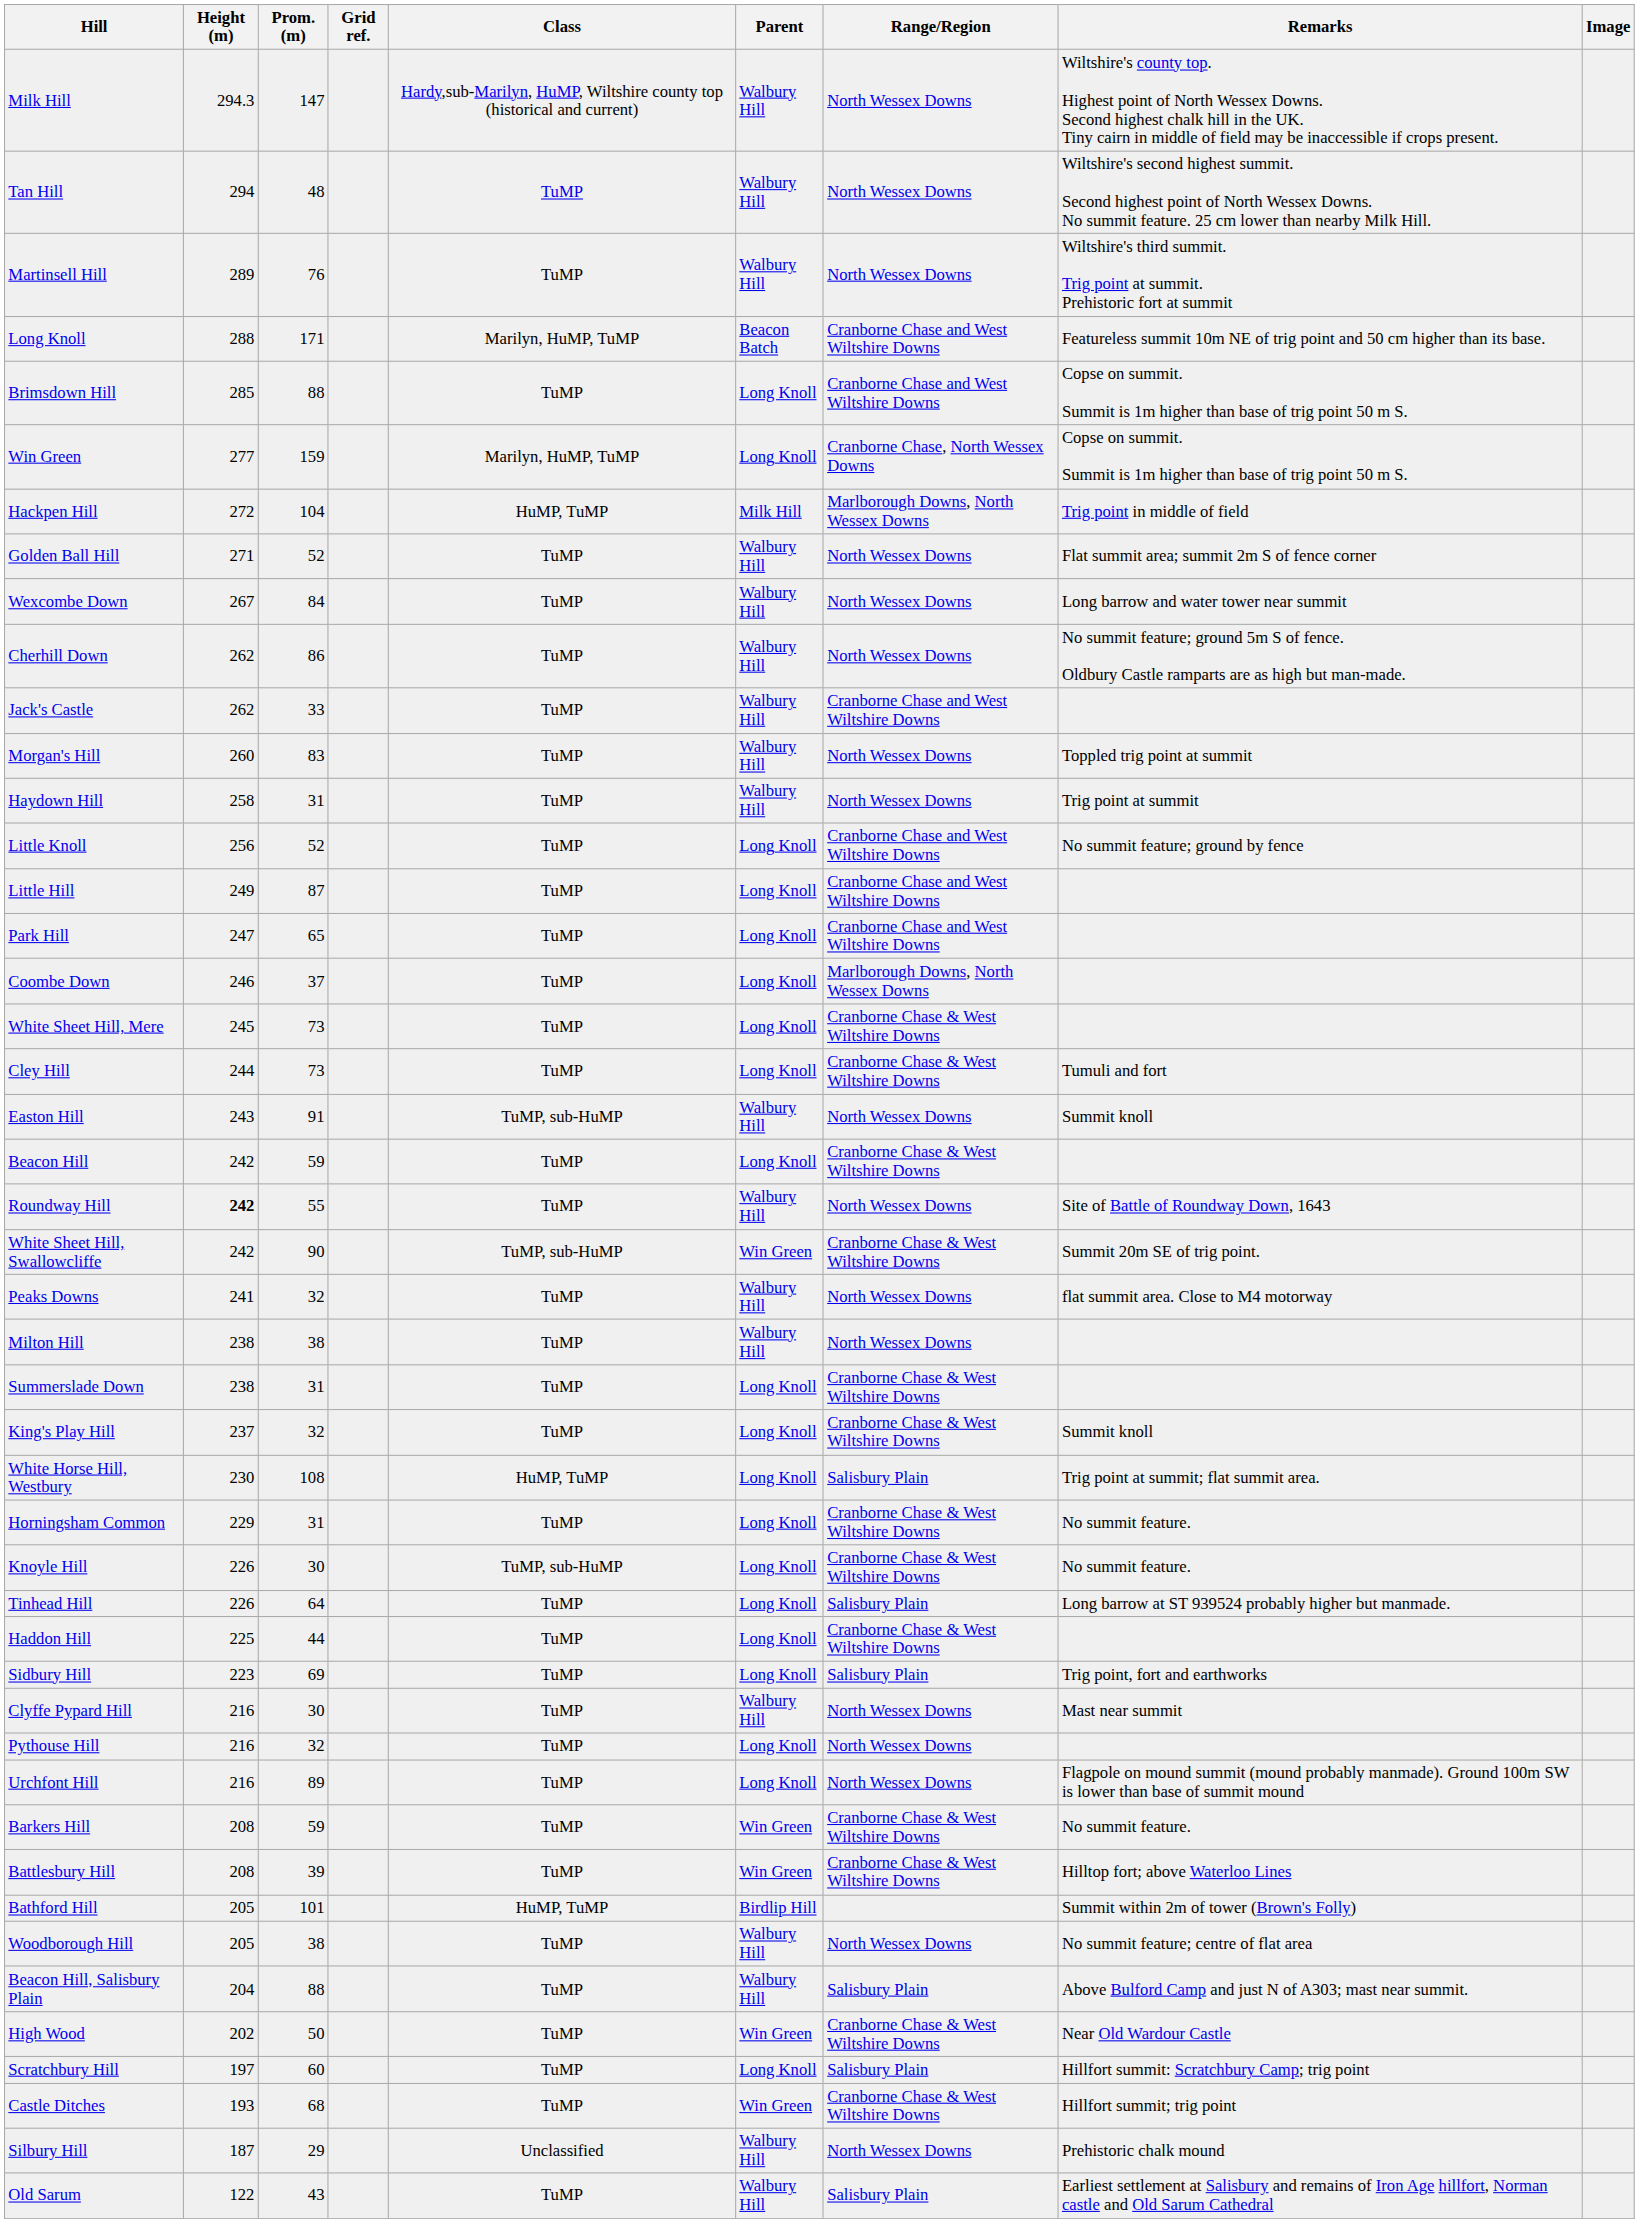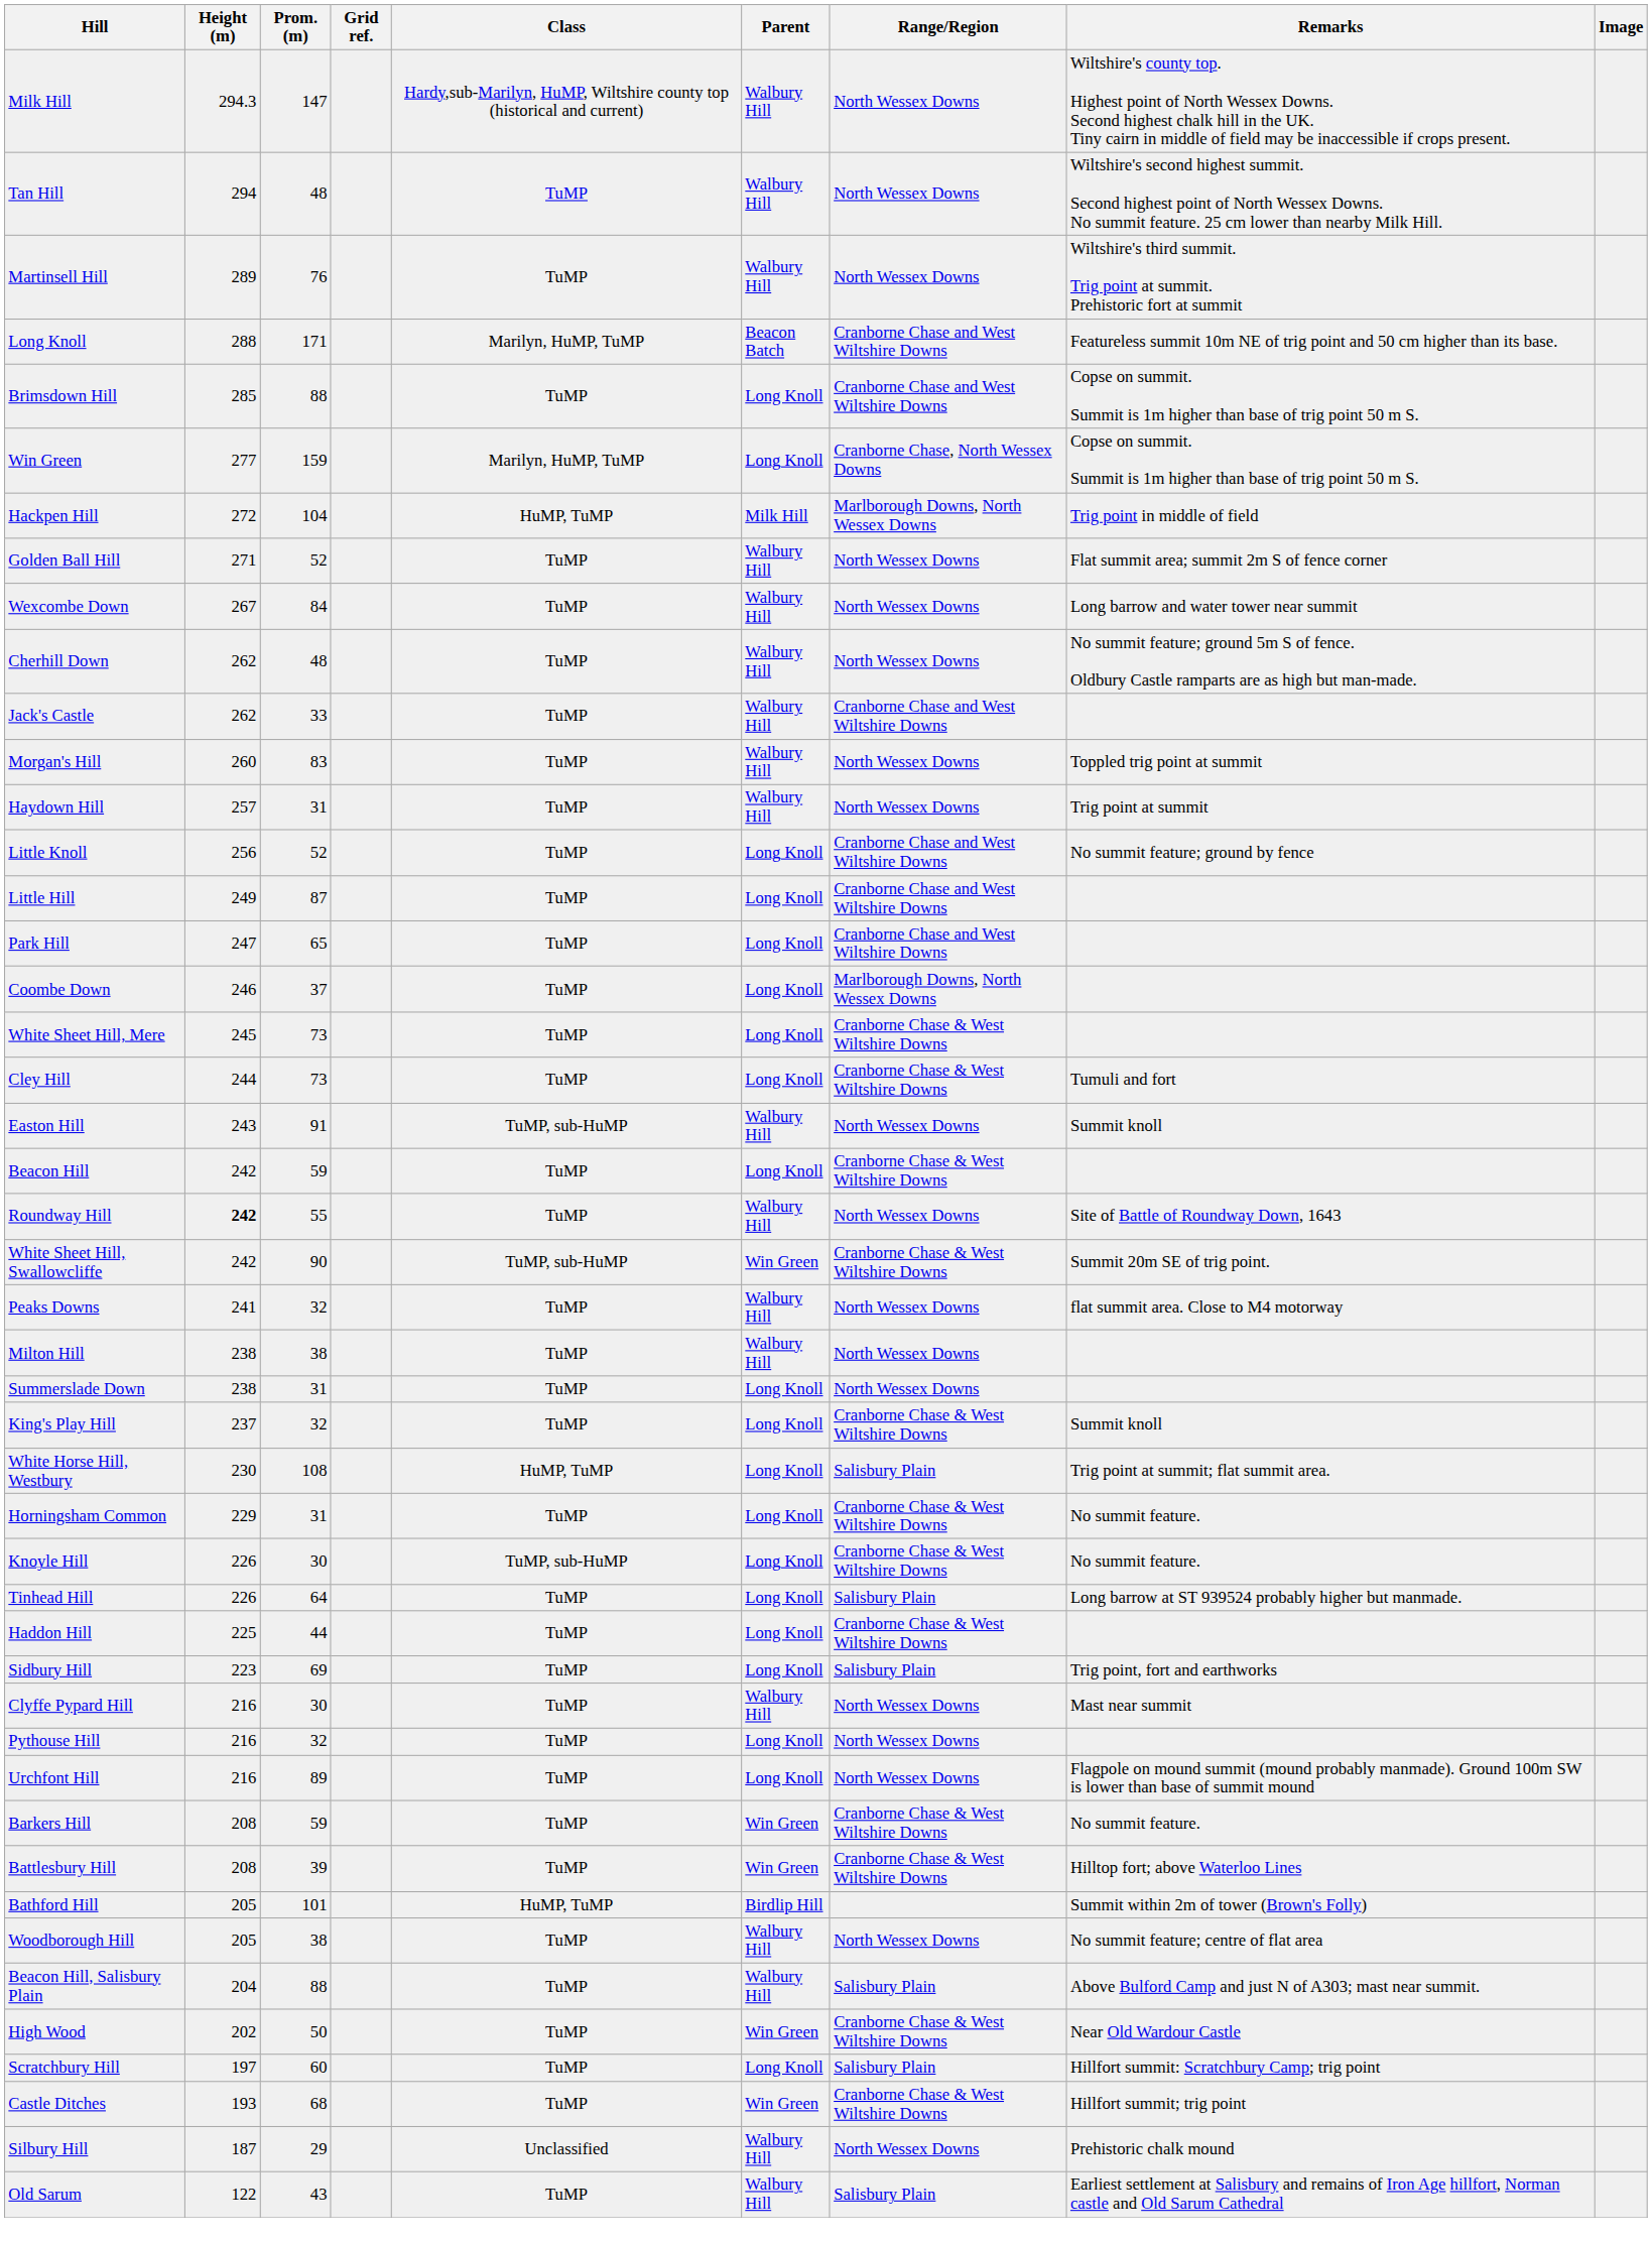Cherhill Down | Prom. (m): 86 -> 48
Haydown Hill | Height (m): 258 -> 257
Summerslade Down | Range/Region: Cranborne Chase & West Wiltshire Downs -> North Wessex Downs
